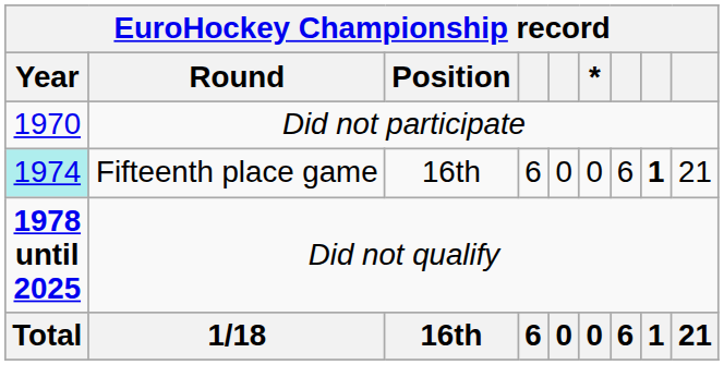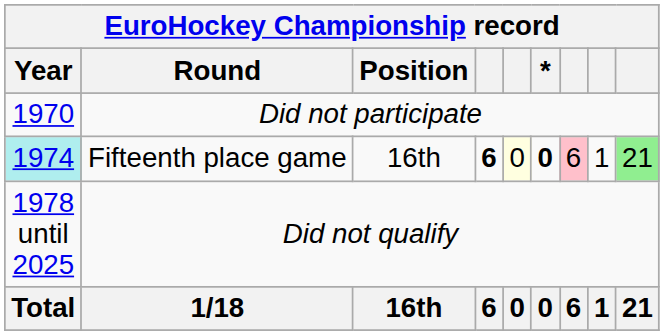Fifteenth place game | column 4: normal -> bold
Fifteenth place game | column 5: no background -> lightyellow background
Fifteenth place game | *: normal -> bold
Fifteenth place game | column 7: no background -> pink background
Fifteenth place game | column 8: bold -> normal
Fifteenth place game | column 9: no background -> lightgreen background
Did not qualify | Year: bold -> normal
